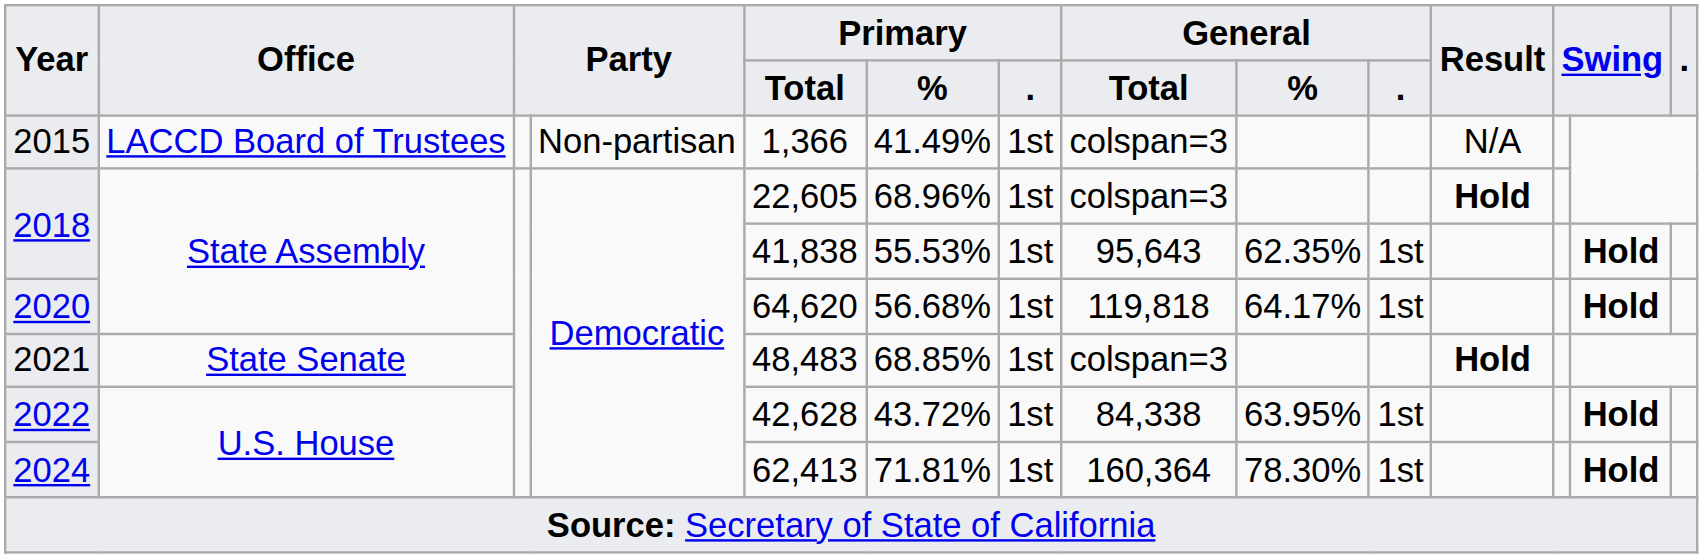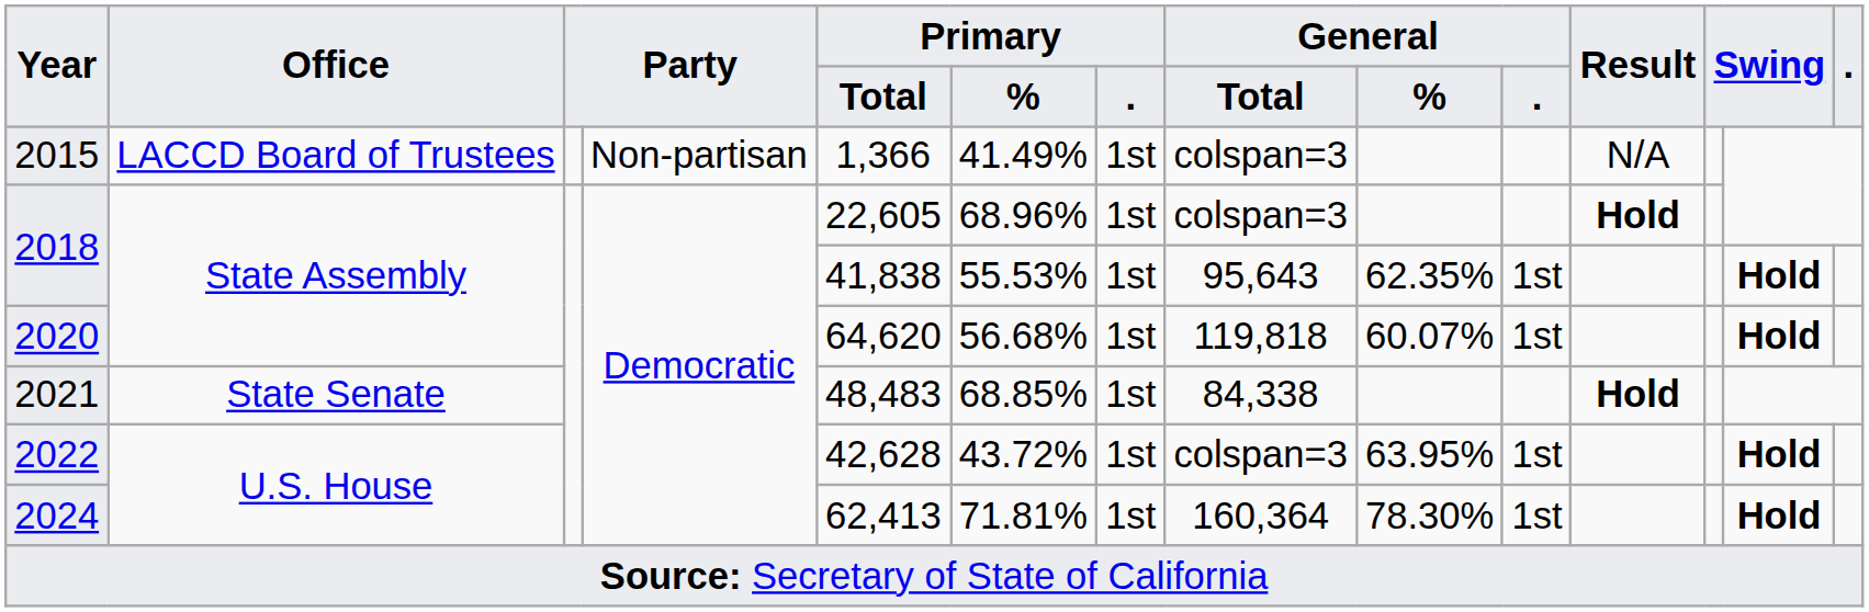2020 | General / %: 64.17% -> 60.07%
2021 | General / Total: colspan=3 -> 84,338
2022 | General / Total: 84,338 -> colspan=3
